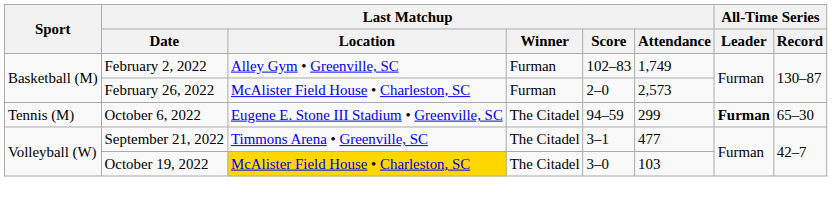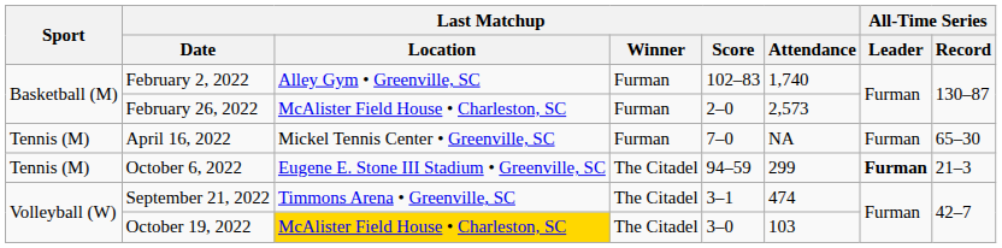February 2, 2022 | Last Matchup / Attendance: 1,749 -> 1,740
+ row: Tennis (M) | April 16, 2022 | Mickel Tennis Center • Greenville, SC | Furman | 7–0 | NA | Furman | 65–30
October 6, 2022 | All-Time Series / Record: 65–30 -> 21–3
September 21, 2022 | Last Matchup / Attendance: 477 -> 474
